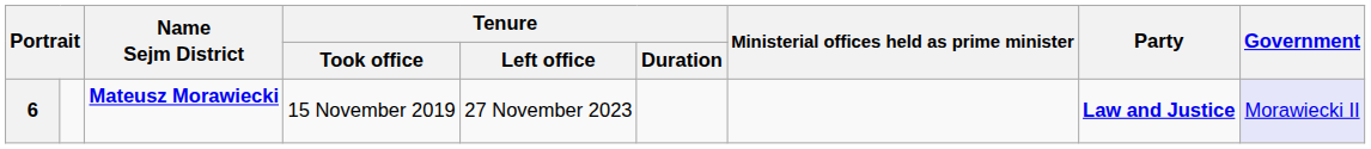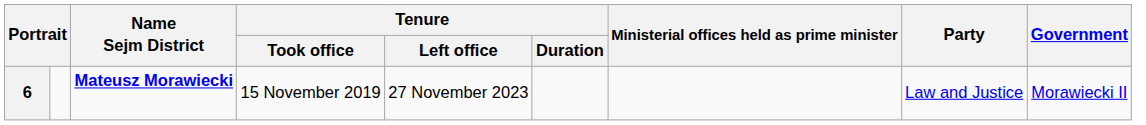6 | Party: bold -> normal
6 | Government: lavender background -> no background
